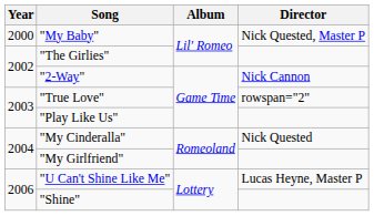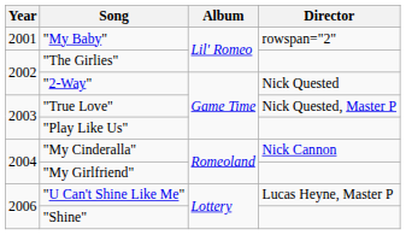"My Baby" | Year: 2000 -> 2001
"My Baby" | Director: Nick Quested, Master P -> rowspan="2"
"2-Way" | Director: Nick Cannon -> Nick Quested
"True Love" | Director: rowspan="2" -> Nick Quested, Master P
"My Cinderalla" | Director: Nick Quested -> Nick Cannon
